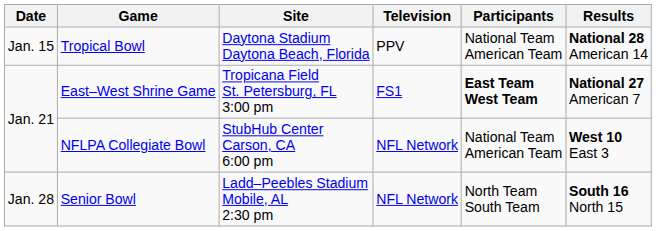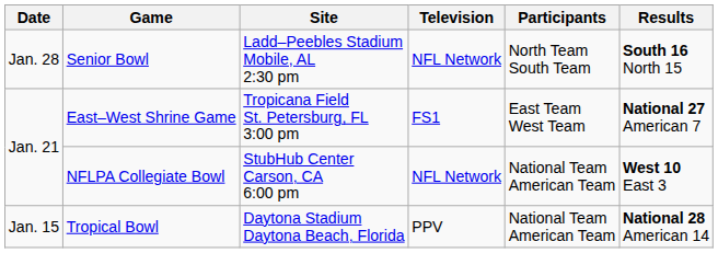rows swapped: Tropical Bowl <-> Senior Bowl
East–West Shrine Game | Participants: bold -> normal
